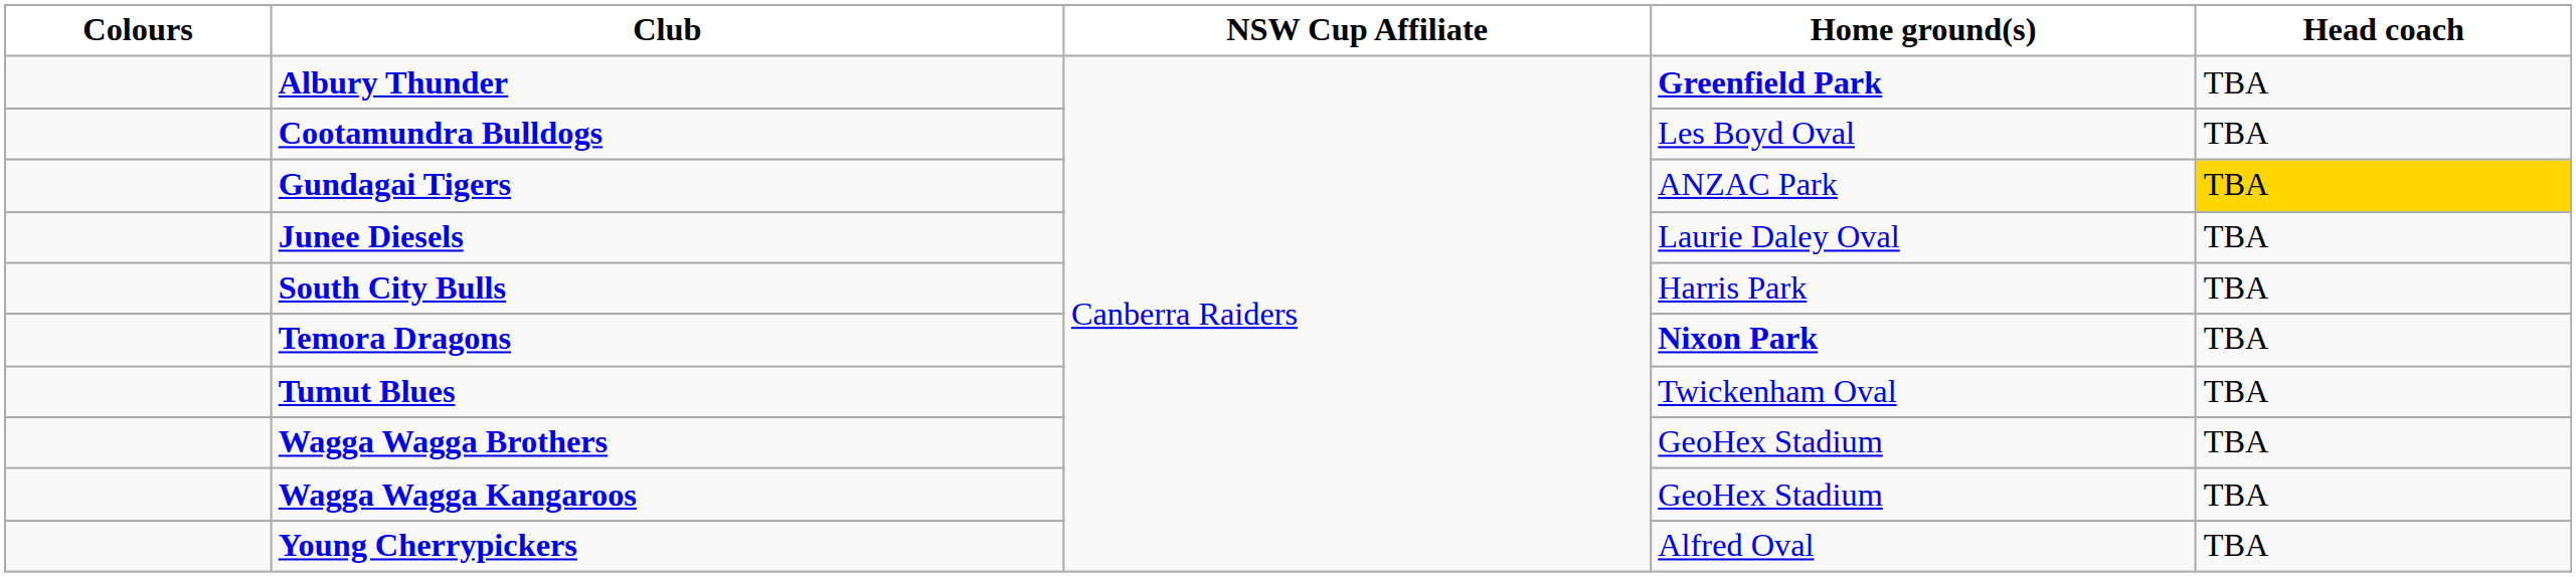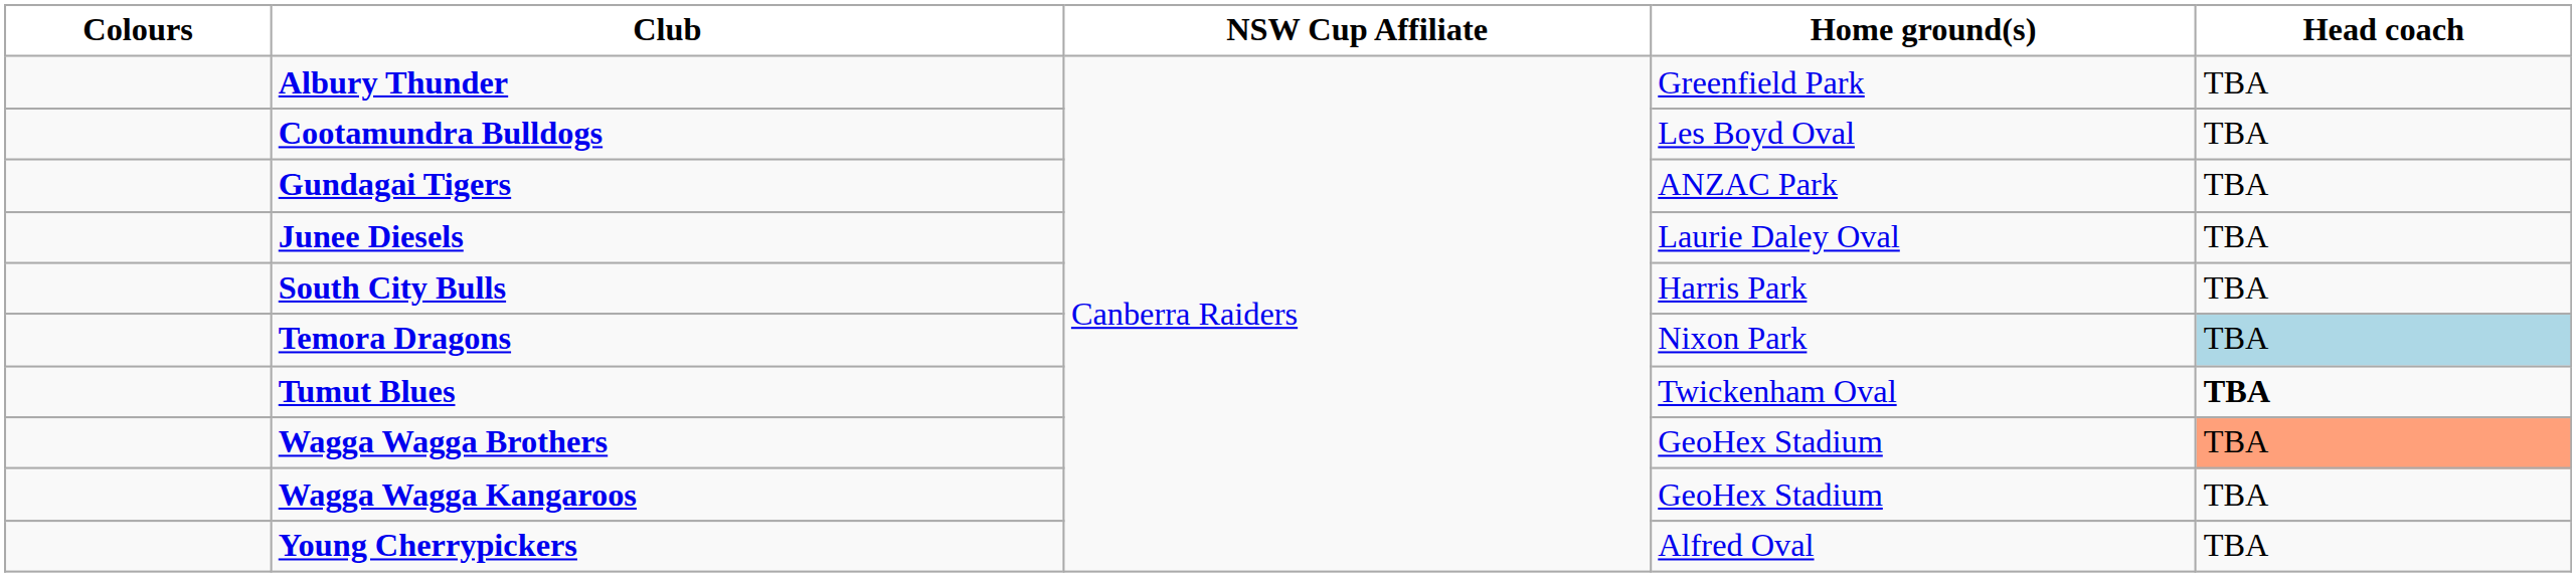Albury Thunder | Home ground(s): bold -> normal
Gundagai Tigers | Head coach: gold background -> no background
Temora Dragons | Home ground(s): bold -> normal
Temora Dragons | Head coach: no background -> lightblue background
Tumut Blues | Head coach: normal -> bold
Wagga Wagga Brothers | Head coach: no background -> lightsalmon background
